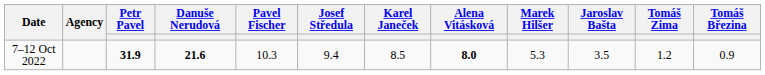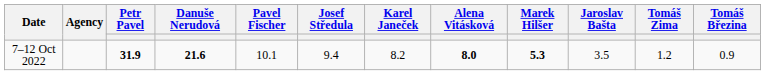7–12 Oct 2022 | Pavel Fischer: 10.3 -> 10.1
7–12 Oct 2022 | Karel Janeček: 8.5 -> 8.2
7–12 Oct 2022 | Marek Hilšer: normal -> bold
